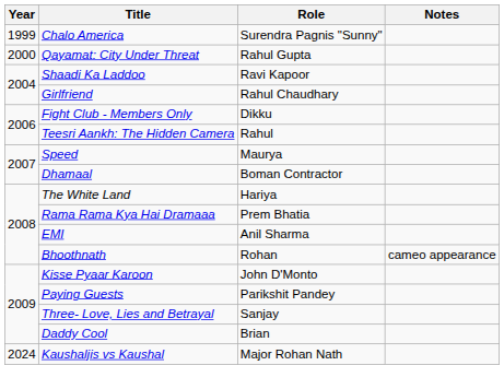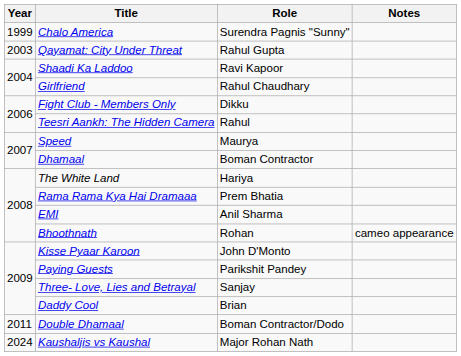Qayamat: City Under Threat | Year: 2000 -> 2003
+ row: 2011 | Double Dhamaal | Boman Contractor/Dodo
